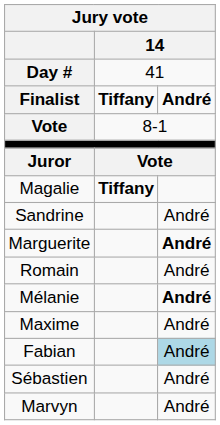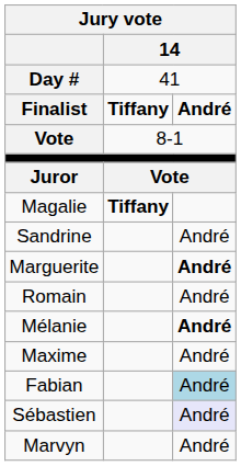Sébastien | column 3: no background -> lavender background
